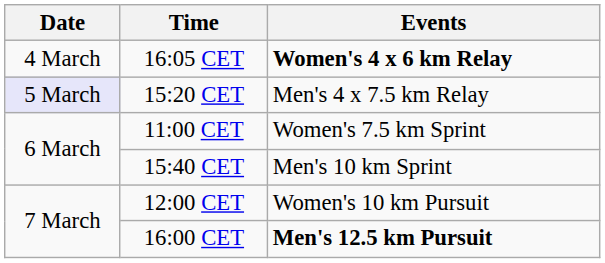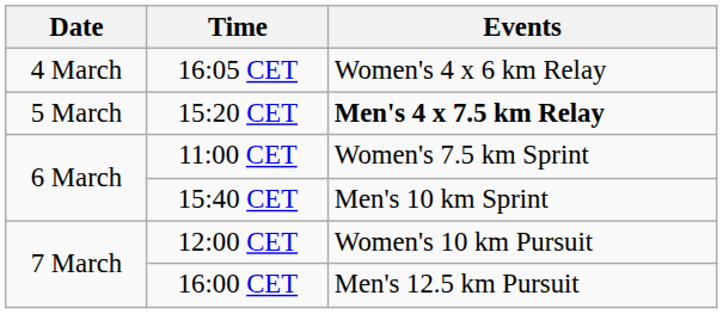16:05 CET | Events: bold -> normal
15:20 CET | Date: lavender background -> no background
15:20 CET | Events: normal -> bold
16:00 CET | Events: bold -> normal
